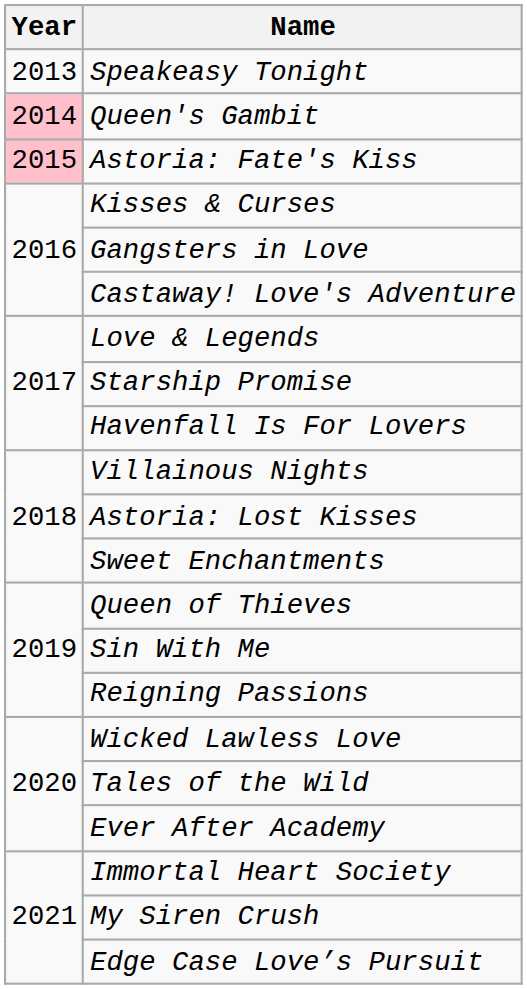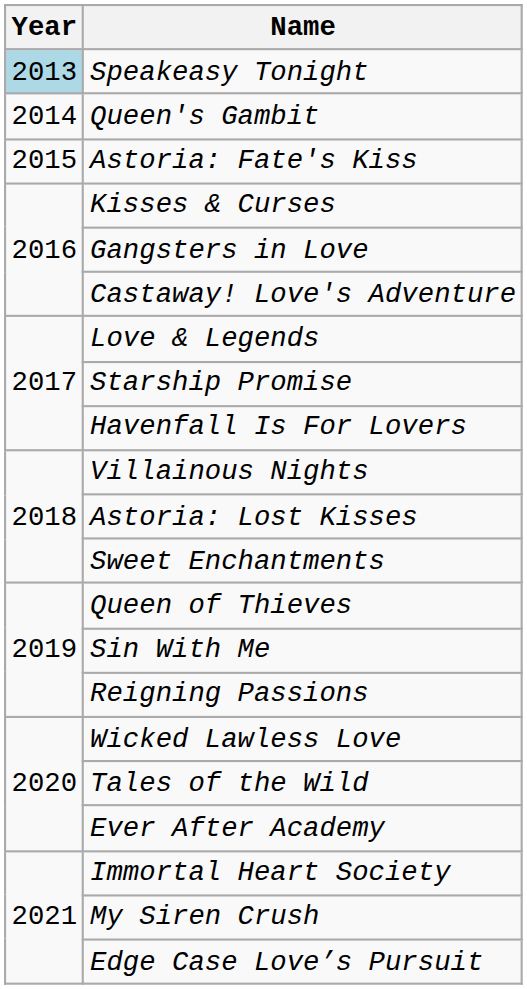Speakeasy Tonight | Year: no background -> lightblue background
Queen's Gambit | Year: pink background -> no background
Astoria: Fate's Kiss | Year: pink background -> no background
